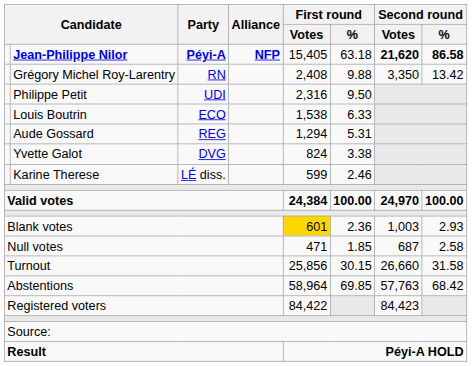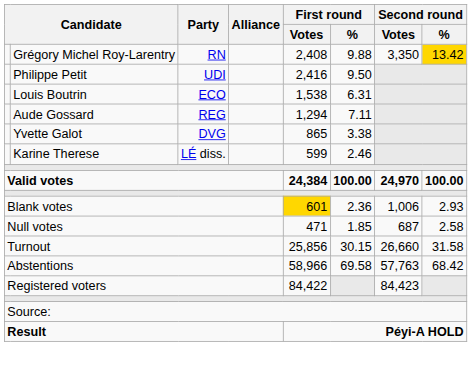- row: Jean-Philippe Nilor | Péyi-A | NFP | 15,405 | 63.18 | 21,620 | 86.58
Grégory Michel Roy-Larentry | Second round / %: no background -> gold background
Philippe Petit | First round / Votes: 2,316 -> 2,416
Louis Boutrin | First round / %: 6.33 -> 6.31
Aude Gossard | First round / %: 5.31 -> 7.11
Yvette Galot | First round / Votes: 824 -> 865
Blank votes | Second round / Votes: 1,003 -> 1,006
Abstentions | First round / Votes: 58,964 -> 58,966
Abstentions | First round / %: 69.85 -> 69.58
